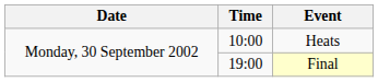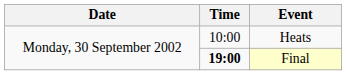Final | Time: normal -> bold
